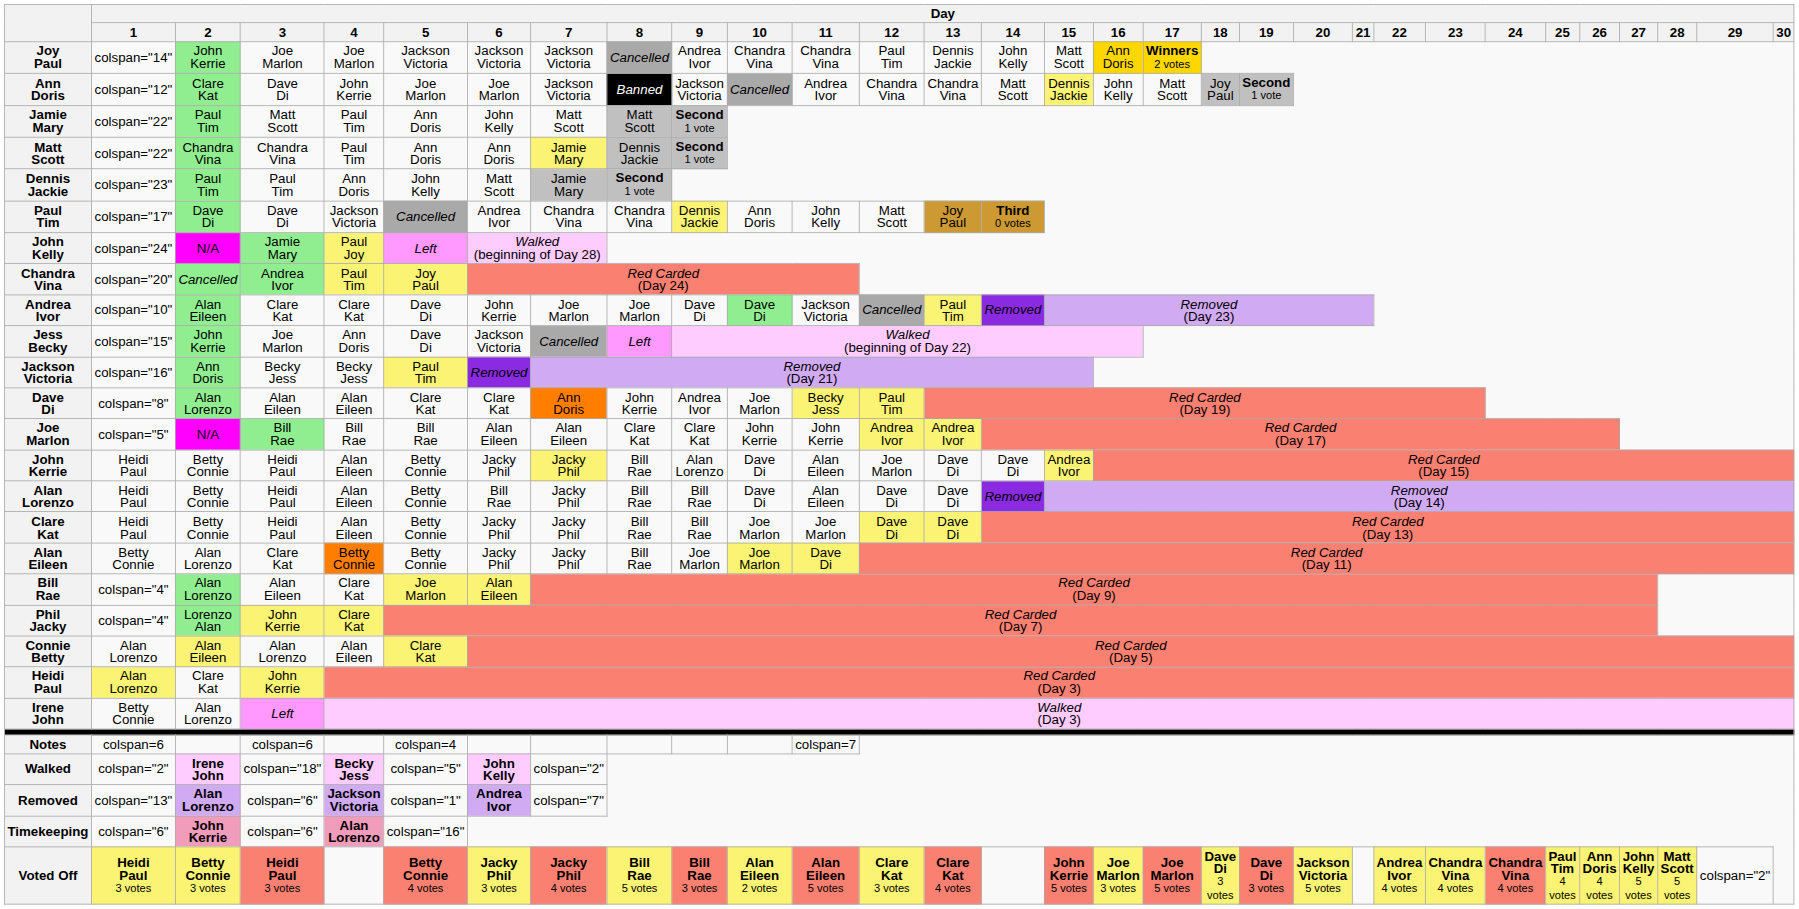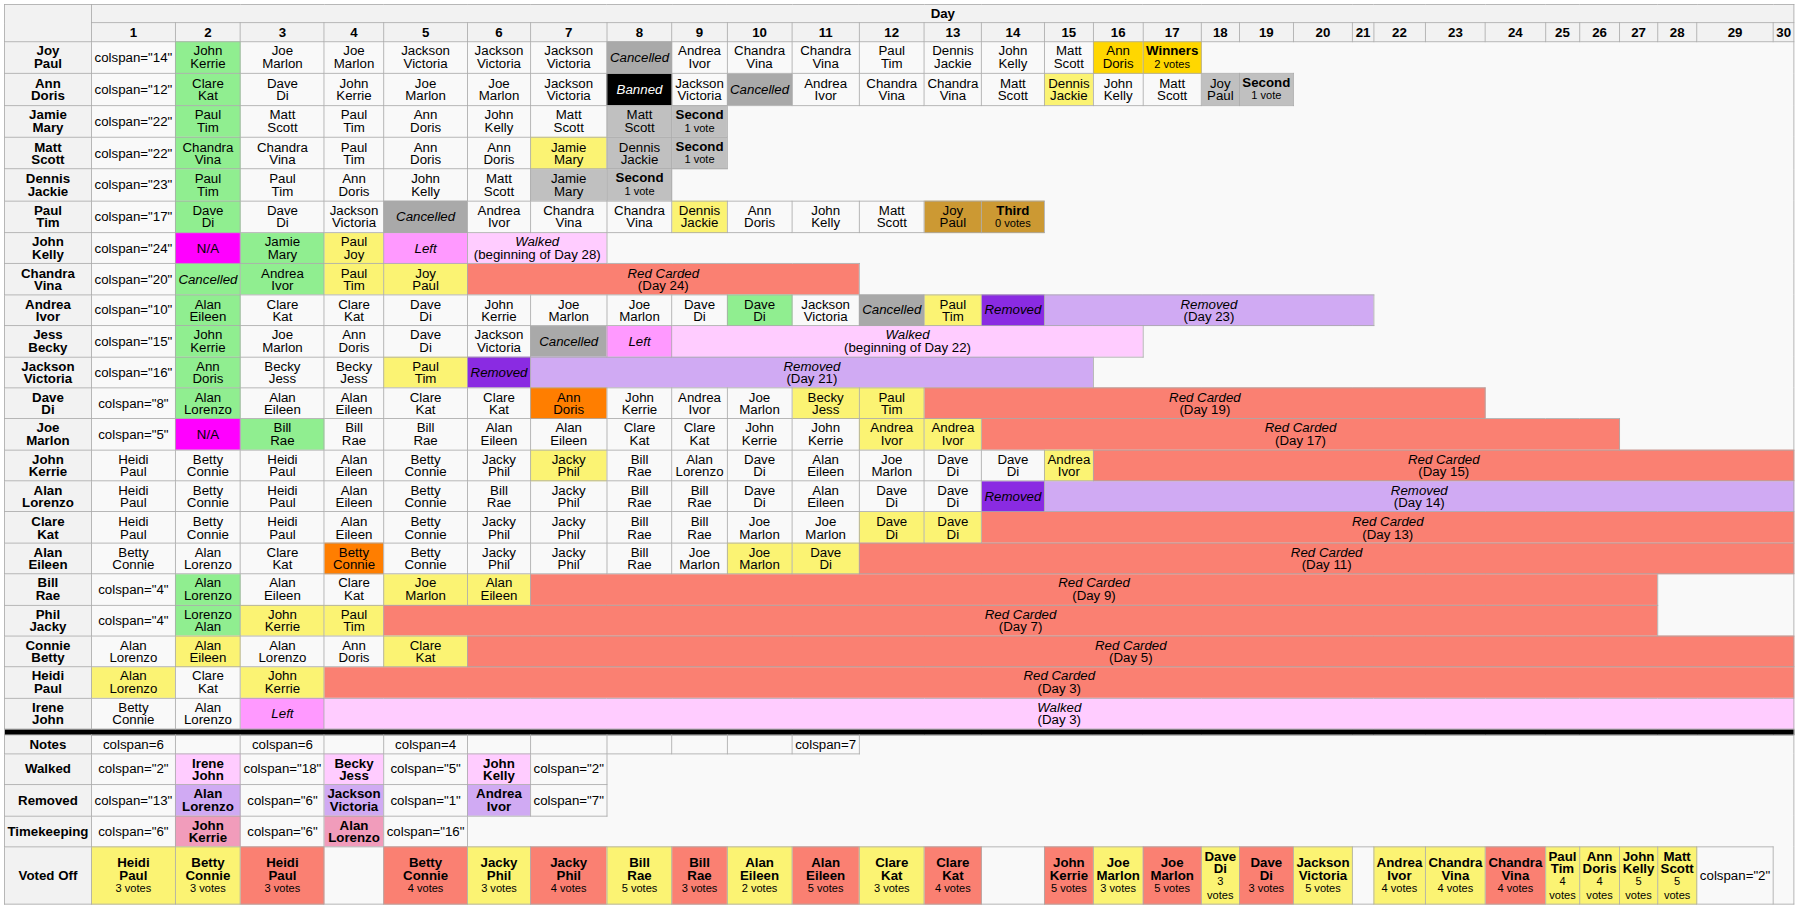Phil Jacky | Day / 4: Clare Kat -> Paul Tim
Connie Betty | Day / 4: Alan Eileen -> Ann Doris
